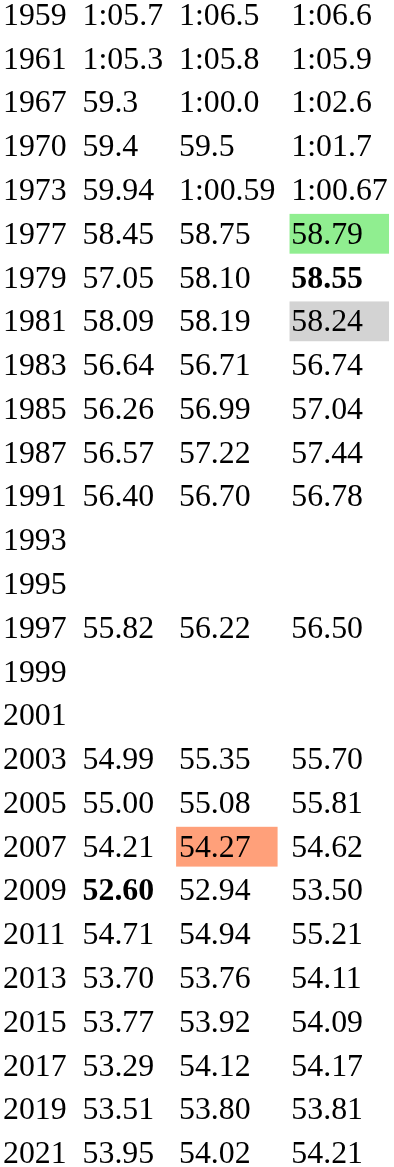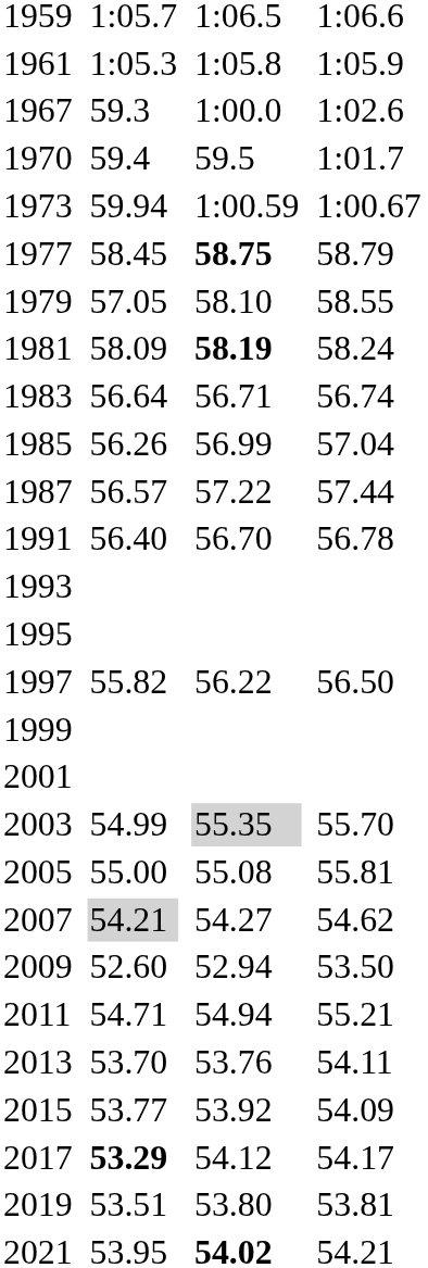1977 | column 3: normal -> bold
1977 | column 4: lightgreen background -> no background
1979 | column 4: bold -> normal
1981 | column 3: normal -> bold
1981 | column 4: lightgrey background -> no background
2003 | column 3: no background -> lightgrey background
2007 | column 2: no background -> lightgrey background
2007 | column 3: lightsalmon background -> no background
2009 | column 2: bold -> normal
2017 | column 2: normal -> bold
2021 | column 3: normal -> bold
